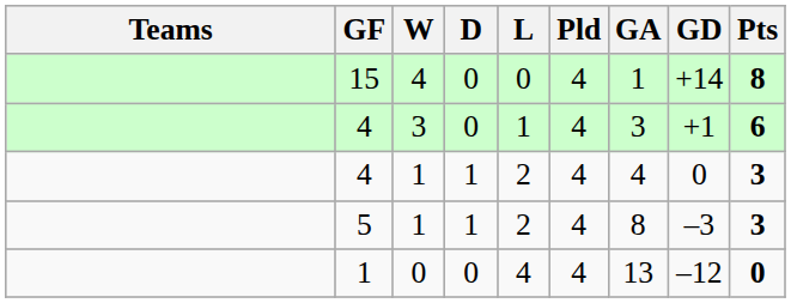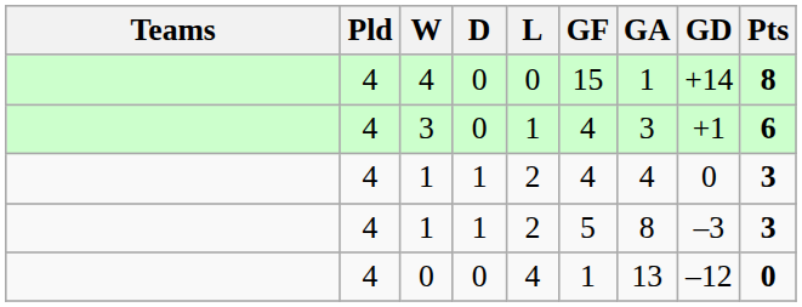columns swapped: Pld <-> GF
